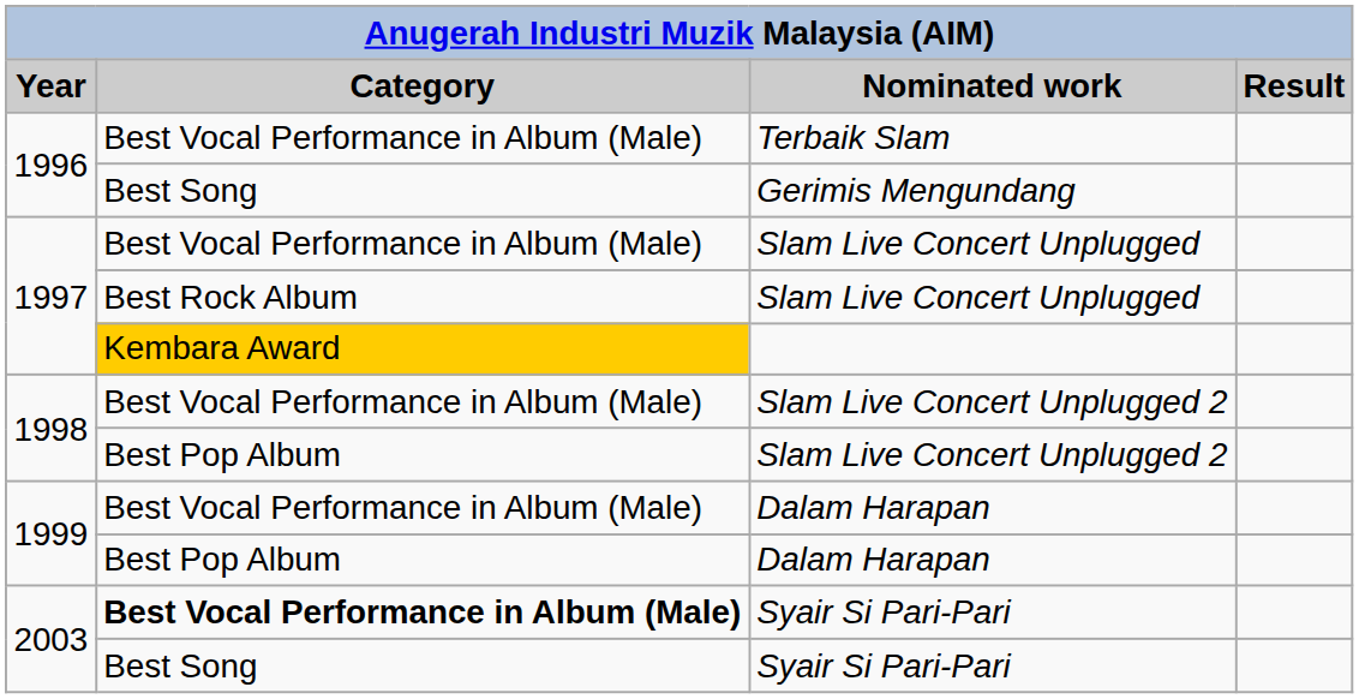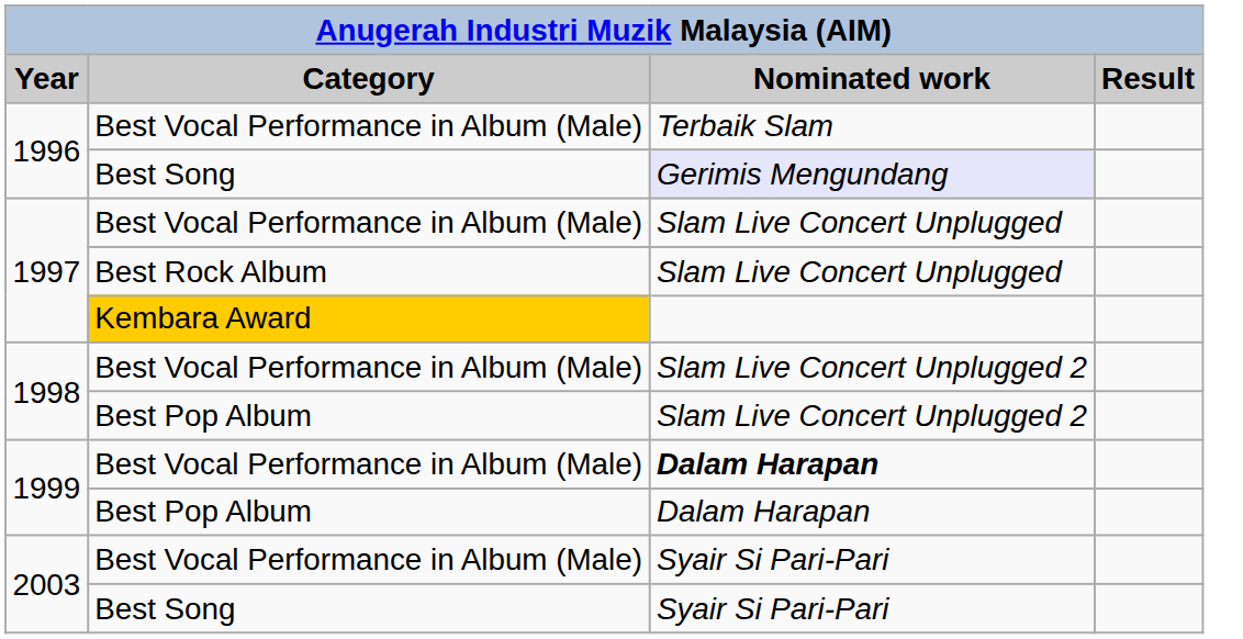Gerimis Mengundang | Nominated work: no background -> lavender background
Best Vocal Performance in Album (Male) / Dalam Harapan | Nominated work: normal -> bold
Best Vocal Performance in Album (Male) / Syair Si Pari-Pari | Category: bold -> normal
